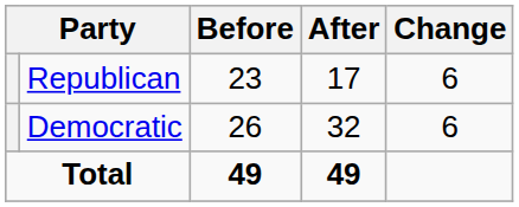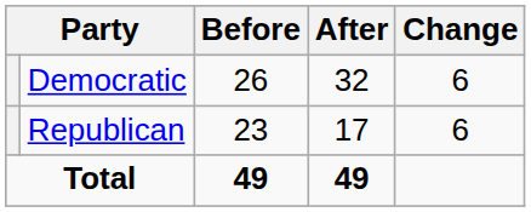rows swapped: Democratic <-> Republican
